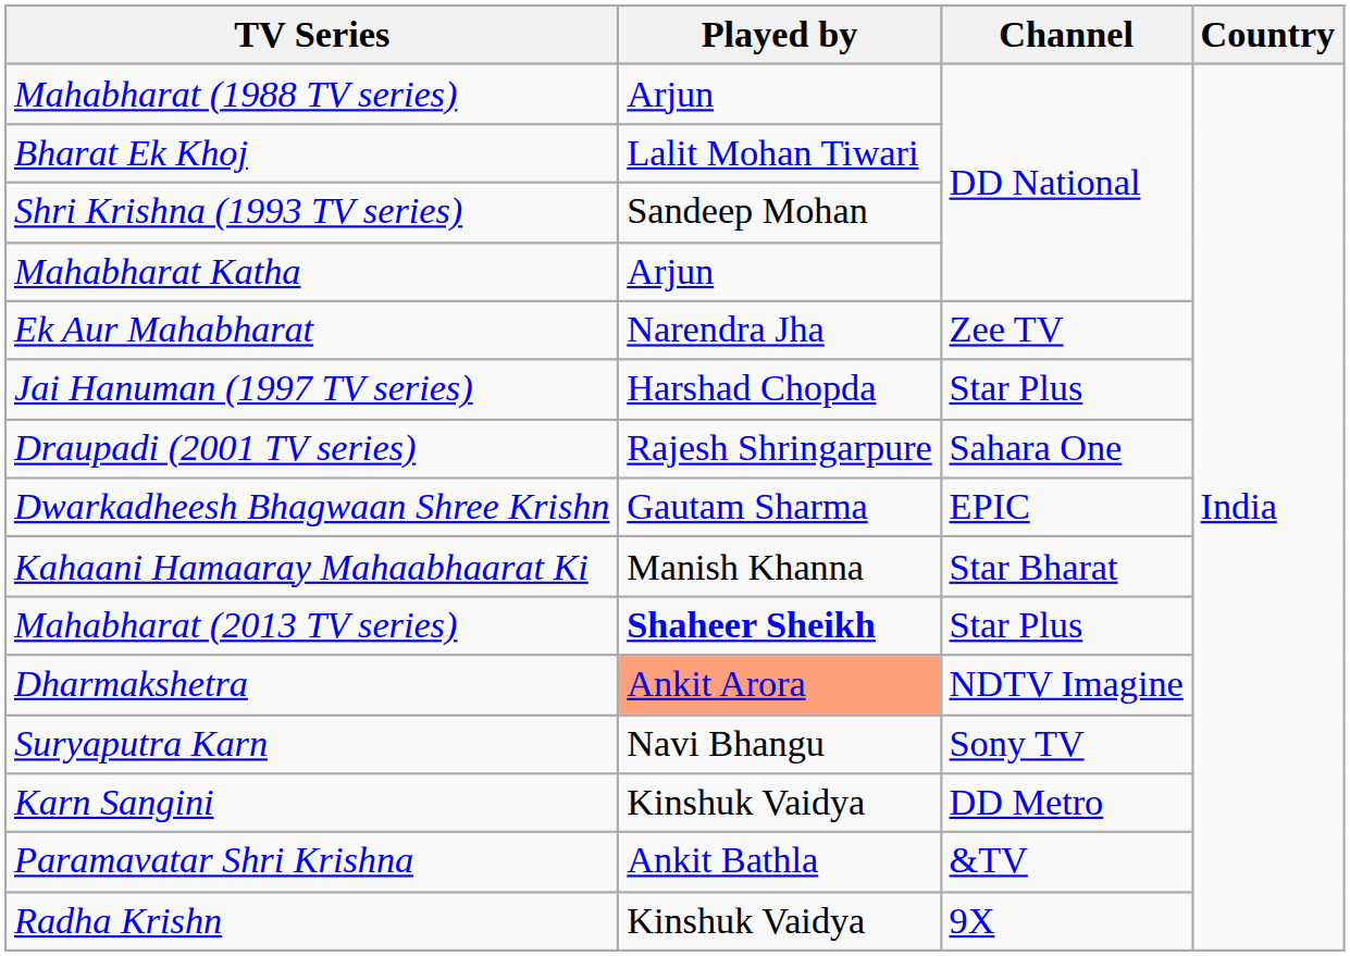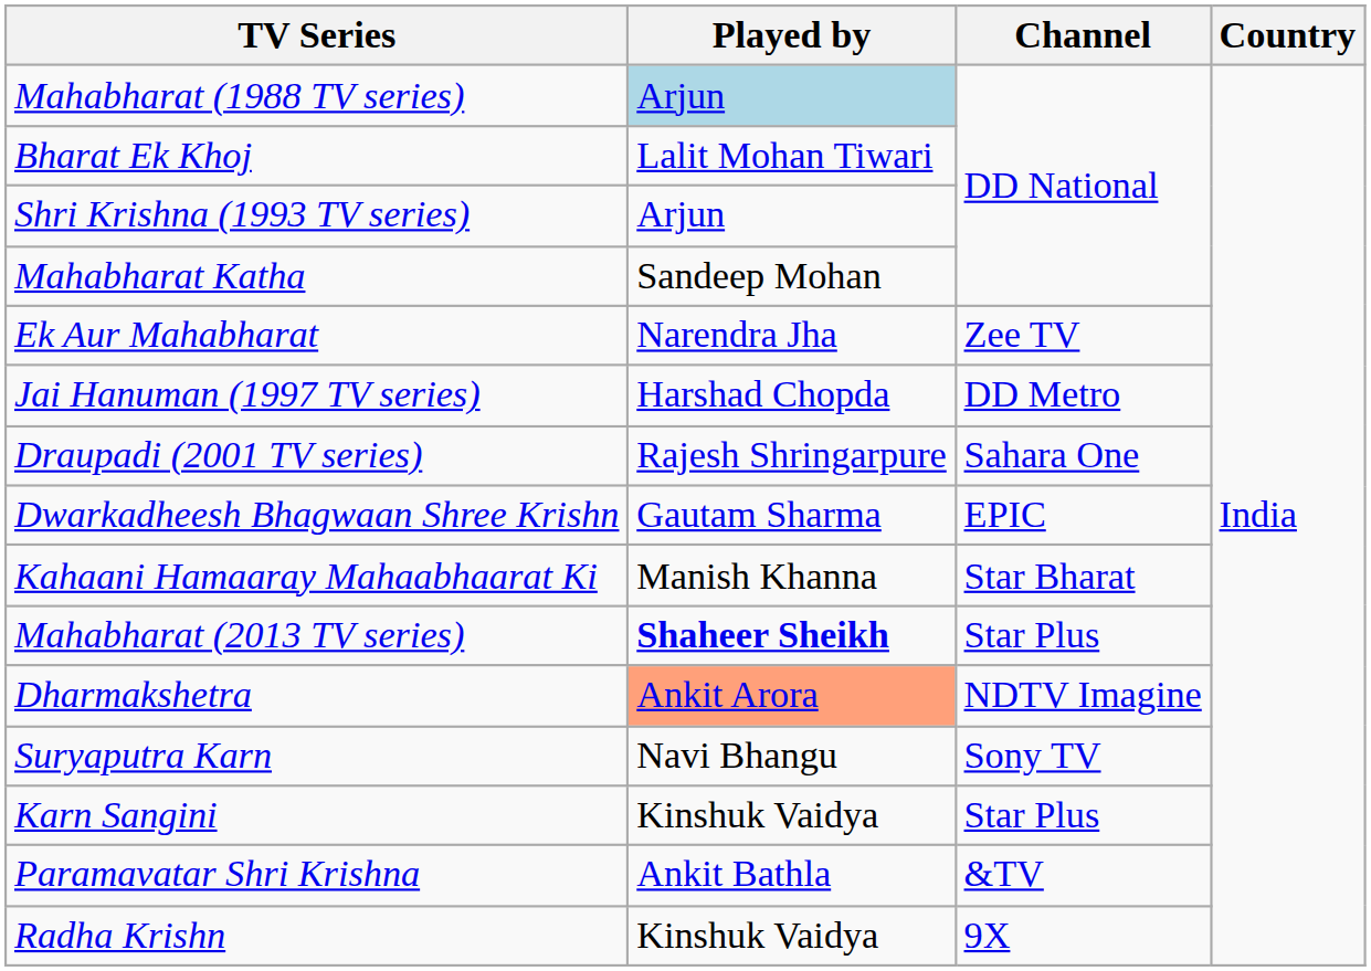Mahabharat (1988 TV series) | Played by: no background -> lightblue background
Shri Krishna (1993 TV series) | Played by: Sandeep Mohan -> Arjun
Mahabharat Katha | Played by: Arjun -> Sandeep Mohan
Jai Hanuman (1997 TV series) | Channel: Star Plus -> DD Metro
Karn Sangini | Channel: DD Metro -> Star Plus
